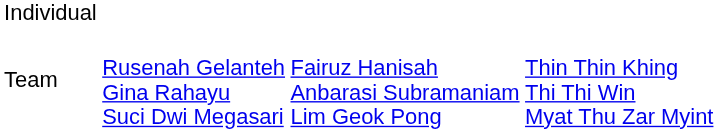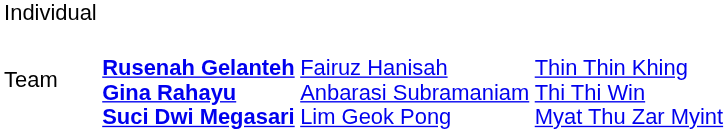Team | column 2: normal -> bold
